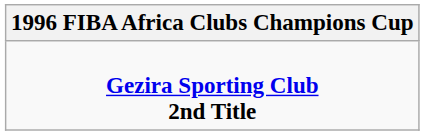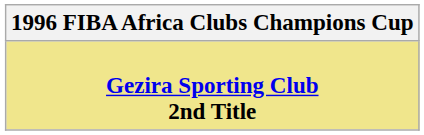row 2 | column 1: no background -> khaki background
